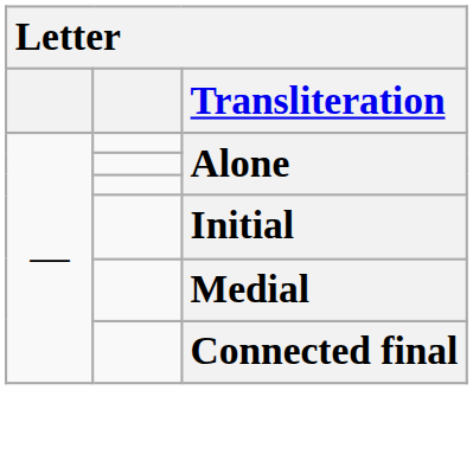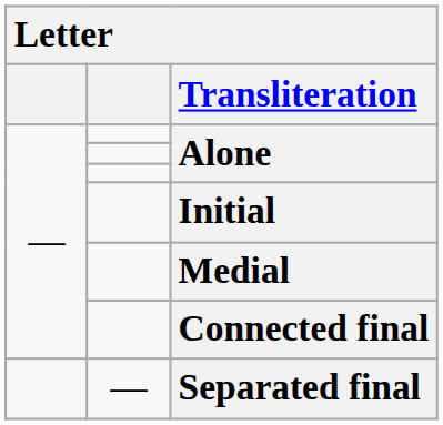+ row: — | Separated final
